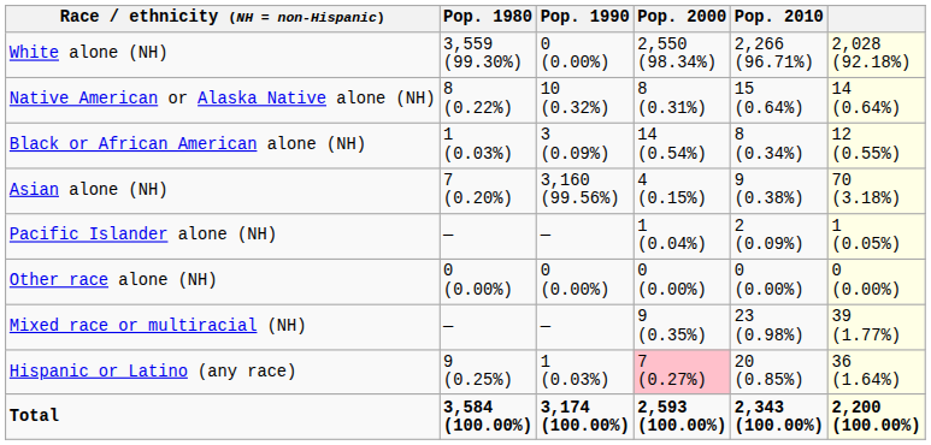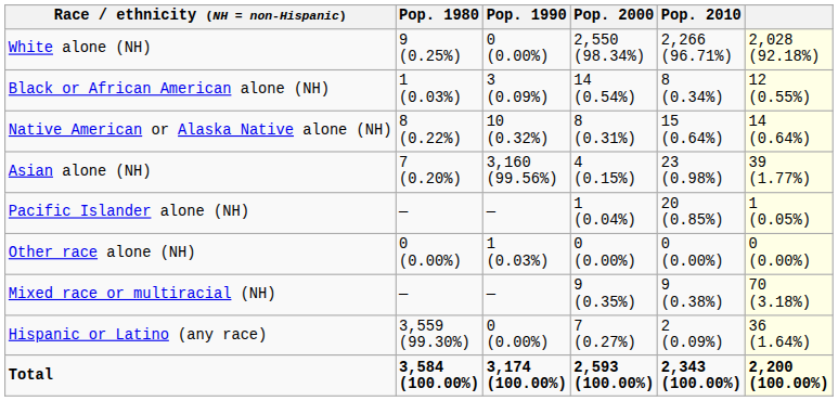White alone (NH) | Pop. 1980: 3,559 (99.30%) -> 9 (0.25%)
rows swapped: Black or African American alone (NH) <-> Native American or Alaska Native alone (NH)
Asian alone (NH) | Pop. 2010: 9 (0.38%) -> 23 (0.98%)
Asian alone (NH) | column 6: 70 (3.18%) -> 39 (1.77%)
Pacific Islander alone (NH) | Pop. 2010: 2 (0.09%) -> 20 (0.85%)
Other race alone (NH) | Pop. 1990: 0 (0.00%) -> 1 (0.03%)
Mixed race or multiracial (NH) | Pop. 2010: 23 (0.98%) -> 9 (0.38%)
Mixed race or multiracial (NH) | column 6: 39 (1.77%) -> 70 (3.18%)
Hispanic or Latino (any race) | Pop. 1980: 9 (0.25%) -> 3,559 (99.30%)
Hispanic or Latino (any race) | Pop. 1990: 1 (0.03%) -> 0 (0.00%)
Hispanic or Latino (any race) | Pop. 2000: pink background -> no background
Hispanic or Latino (any race) | Pop. 2010: 20 (0.85%) -> 2 (0.09%)
